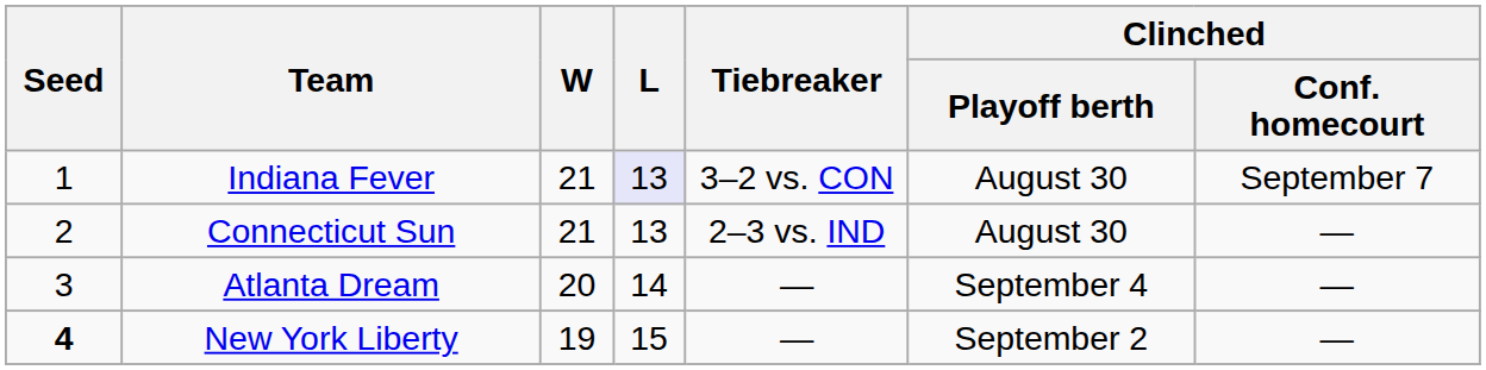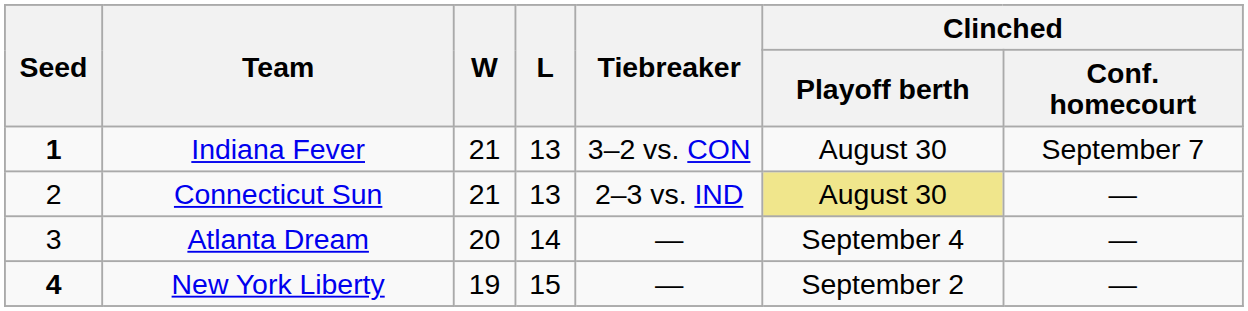Indiana Fever | Seed: normal -> bold
Indiana Fever | L: lavender background -> no background
Connecticut Sun | Clinched / Playoff berth: no background -> khaki background
